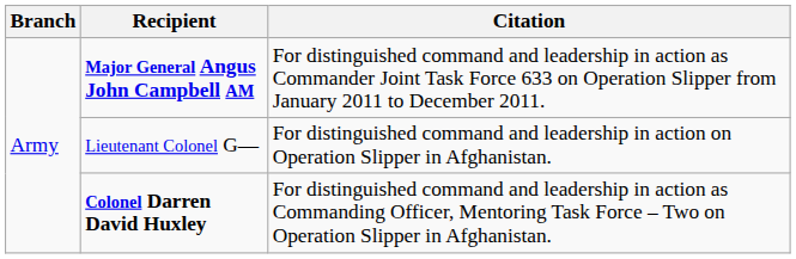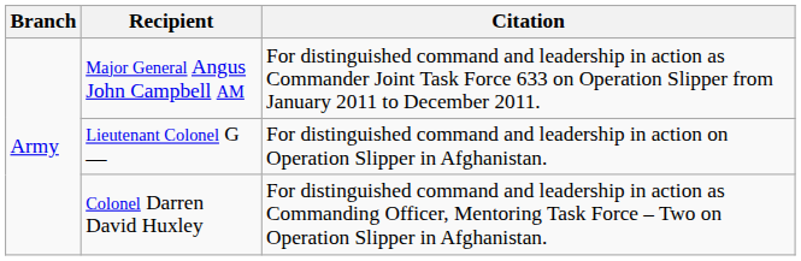Major General Angus John Campbell AM | Recipient: bold -> normal
Colonel Darren David Huxley | Recipient: bold -> normal
